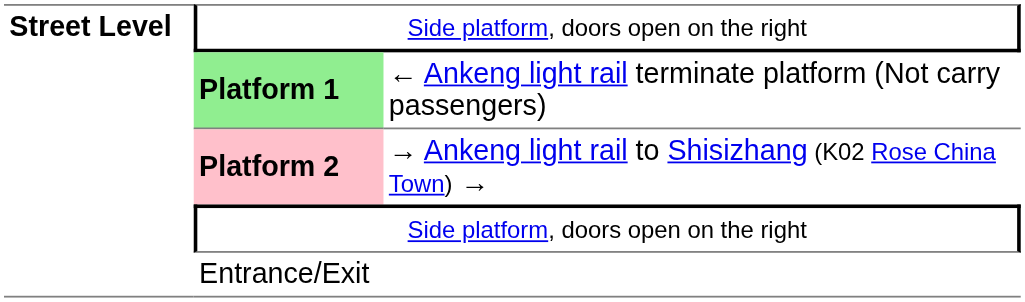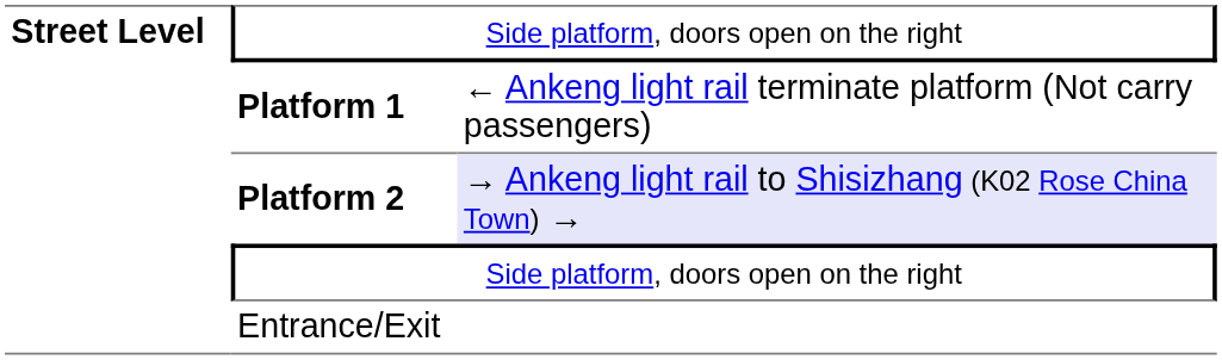Platform 1 | column 2: lightgreen background -> no background
Platform 2 | column 2: pink background -> no background
Platform 2 | column 3: no background -> lavender background
